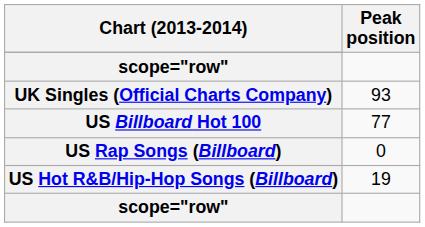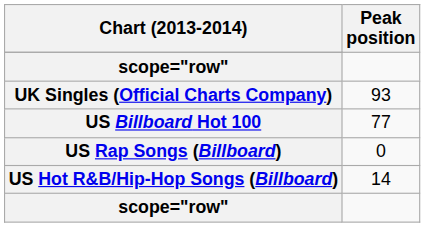US Hot R&B/Hip-Hop Songs (Billboard) | Peak position: 19 -> 14
